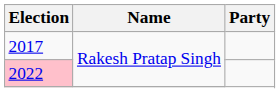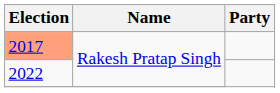2017 | Election: no background -> lightsalmon background
2022 | Election: pink background -> no background
